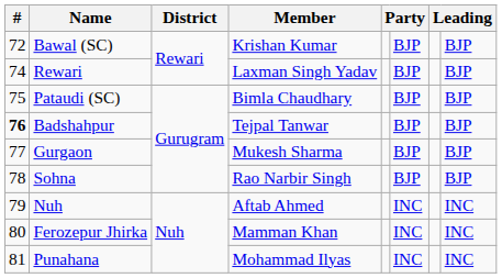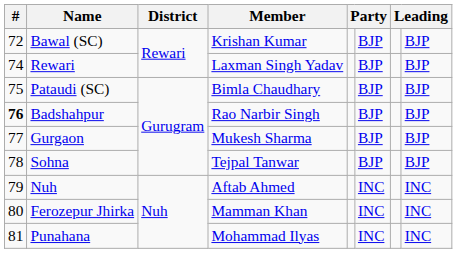Badshahpur | Member: Tejpal Tanwar -> Rao Narbir Singh
Sohna | Member: Rao Narbir Singh -> Tejpal Tanwar
